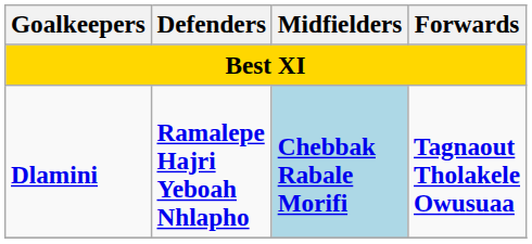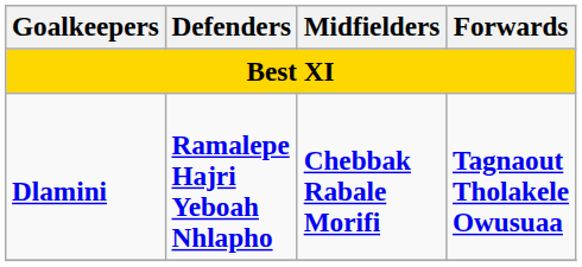Dlamini | Midfielders: lightblue background -> no background
